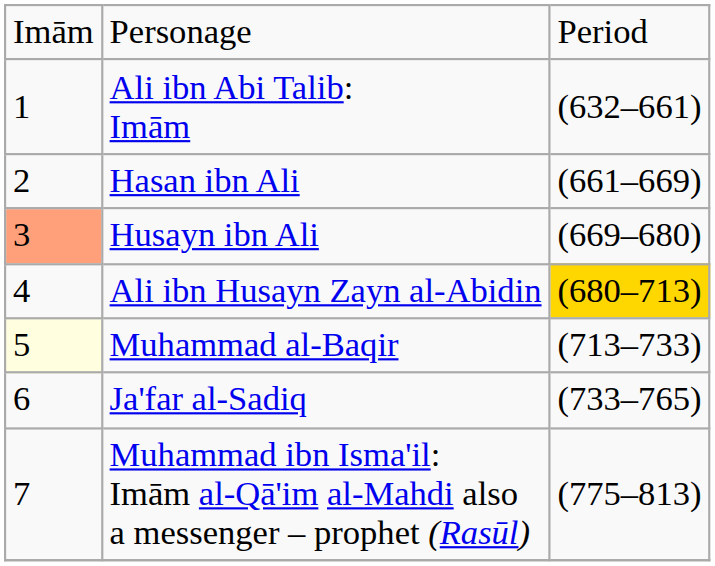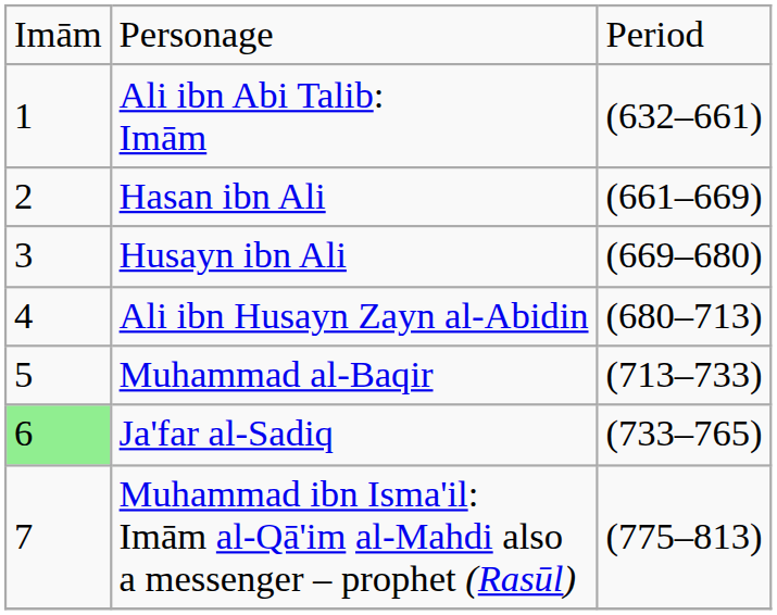Husayn ibn Ali | column 1: lightsalmon background -> no background
Ali ibn Husayn Zayn al-Abidin | column 3: gold background -> no background
Muhammad al-Baqir | column 1: lightyellow background -> no background
Ja'far al-Sadiq | column 1: no background -> lightgreen background
